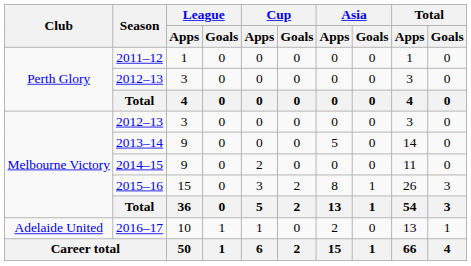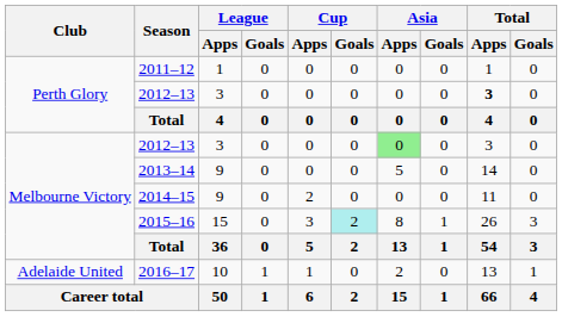Perth Glory / 2012–13 | Total / Apps: normal -> bold
Melbourne Victory / 2012–13 | Asia / Apps: no background -> lightgreen background
2015–16 | Cup / Goals: no background -> paleturquoise background
